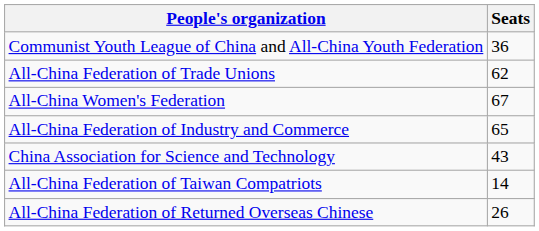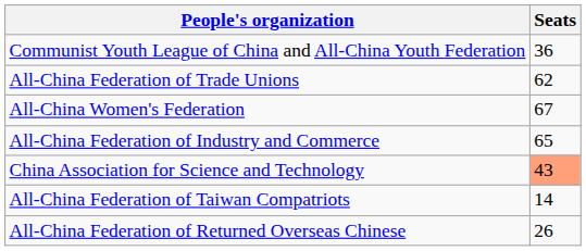China Association for Science and Technology | Seats: no background -> lightsalmon background
